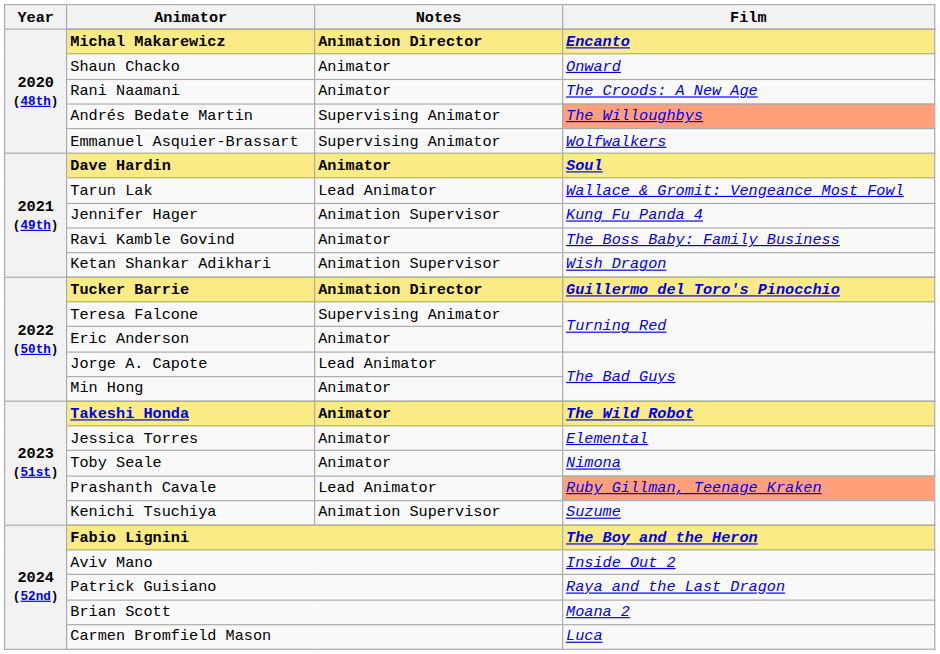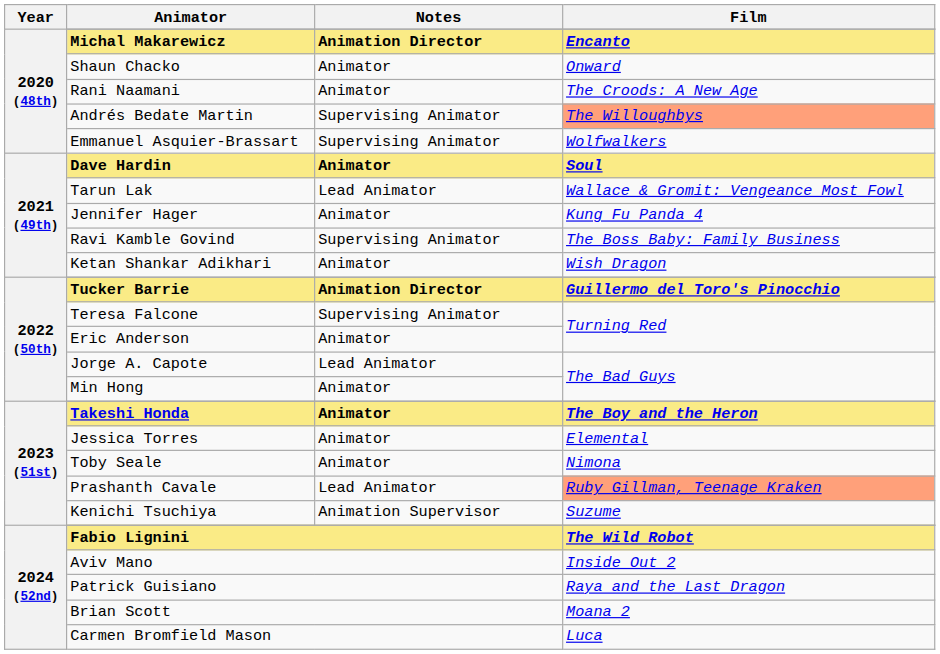Jennifer Hager | Notes: Animation Supervisor -> Animator
Ravi Kamble Govind | Notes: Animator -> Supervising Animator
Ketan Shankar Adikhari | Notes: Animation Supervisor -> Animator
Takeshi Honda | Film: The Wild Robot -> The Boy and the Heron
Fabio Lignini | Film: The Boy and the Heron -> The Wild Robot
